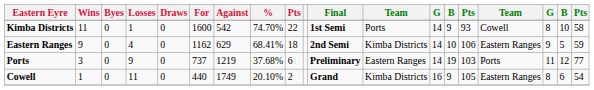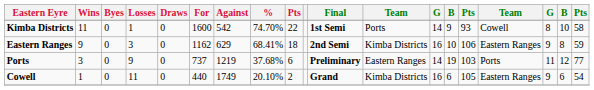row 3 | Losses: 4 -> 3
row 3 | column 13: 14 -> 16
row 3 | column 18: 5 -> 8
row 5 | column 14: 9 -> 6
row 5 | column 17: 8 -> 9
